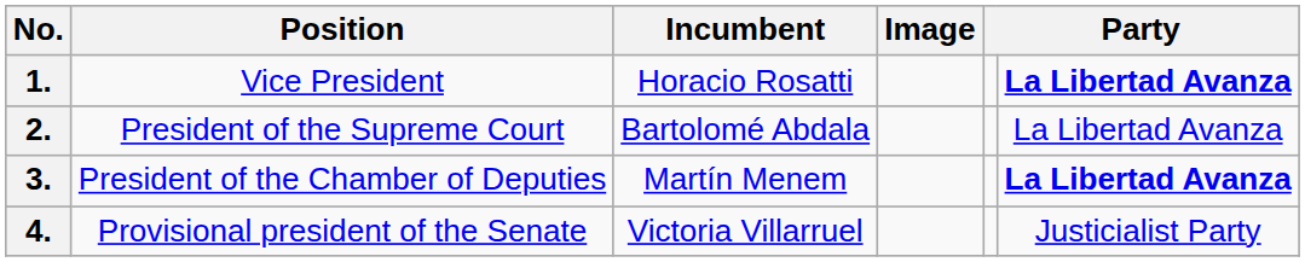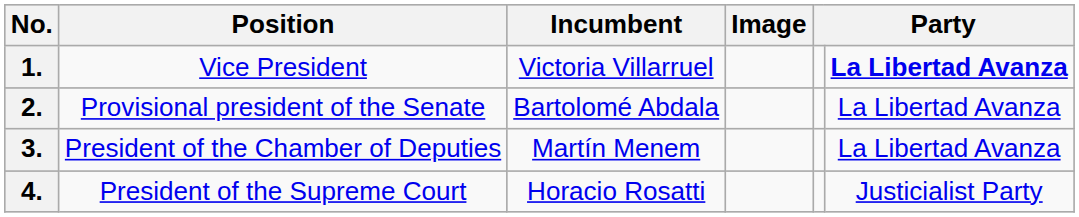1. | Incumbent: Horacio Rosatti -> Victoria Villarruel
2. | Position: President of the Supreme Court -> Provisional president of the Senate
3. | column 6: bold -> normal
4. | Position: Provisional president of the Senate -> President of the Supreme Court
4. | Incumbent: Victoria Villarruel -> Horacio Rosatti
